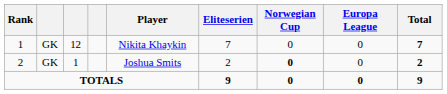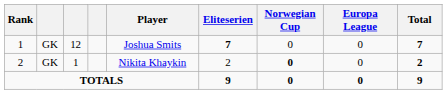row 2 | Player: Nikita Khaykin -> Joshua Smits
row 2 | Eliteserien: normal -> bold
row 3 | Player: Joshua Smits -> Nikita Khaykin
